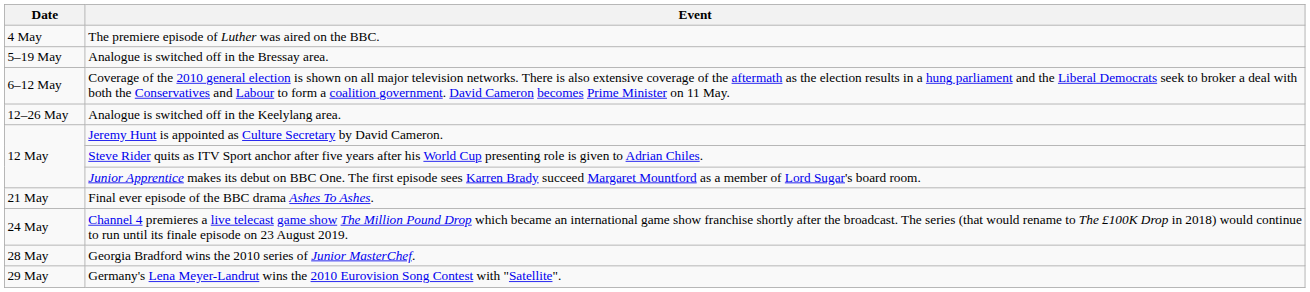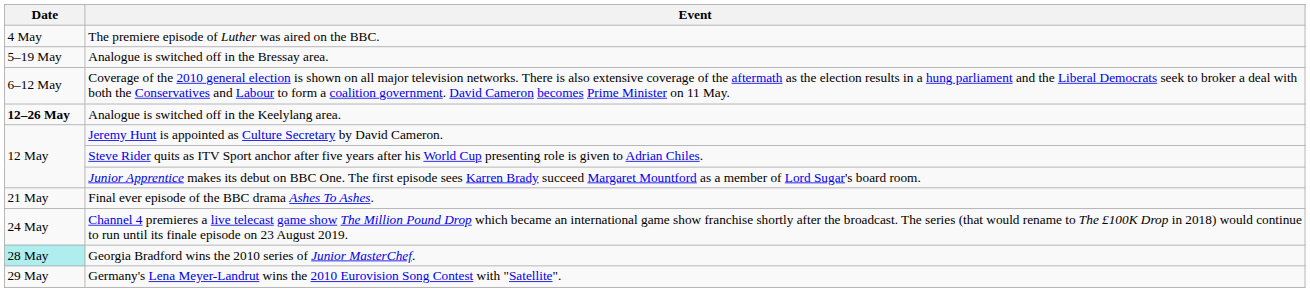Analogue is switched off in the Keelylang area. | Date: normal -> bold
Georgia Bradford wins the 2010 series of Junior MasterChef. | Date: no background -> paleturquoise background
